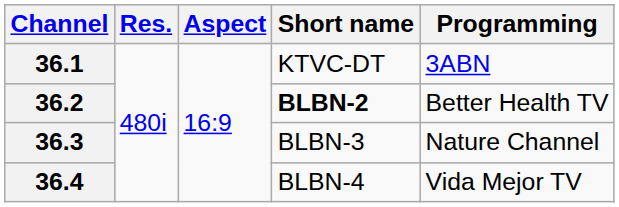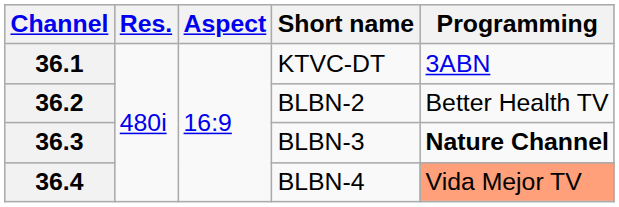36.2 | Short name: bold -> normal
36.3 | Programming: normal -> bold
36.4 | Programming: no background -> lightsalmon background
